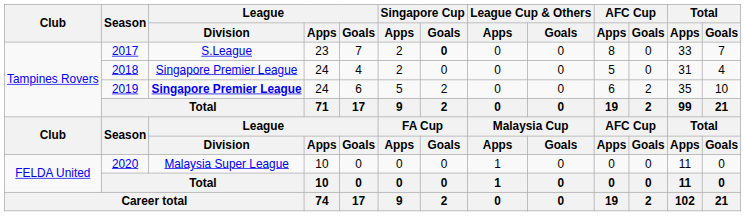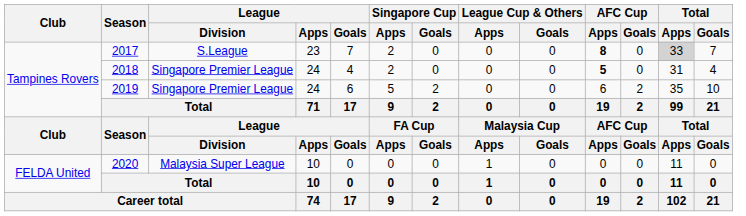2017 | Singapore Cup / Goals: bold -> normal
2017 | AFC Cup / Apps: normal -> bold
2017 | Total / Apps: no background -> lightgrey background
2018 | AFC Cup / Apps: normal -> bold
2019 | League / Division: bold -> normal
